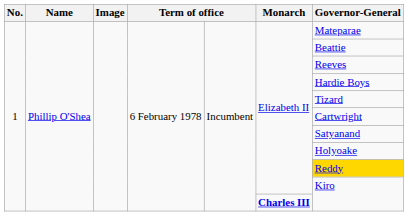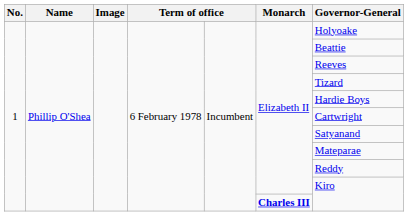row 2 | Governor-General: Mateparae -> Holyoake
row 5 | Governor-General: Hardie Boys -> Tizard
row 6 | Governor-General: Tizard -> Hardie Boys
row 9 | Governor-General: Holyoake -> Mateparae
row 10 | Governor-General: gold background -> no background
